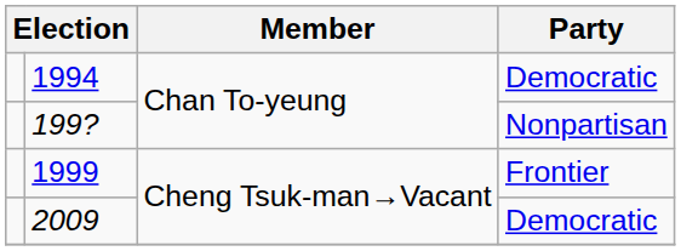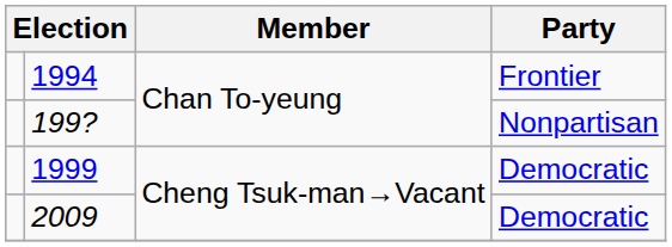1994 | Party: Democratic -> Frontier
1999 | Party: Frontier -> Democratic
